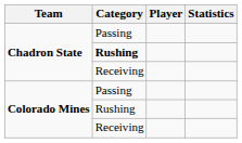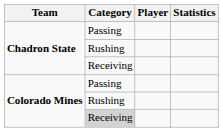Chadron State / Rushing | Category: bold -> normal
Colorado Mines / Receiving | Category: no background -> lightgrey background
